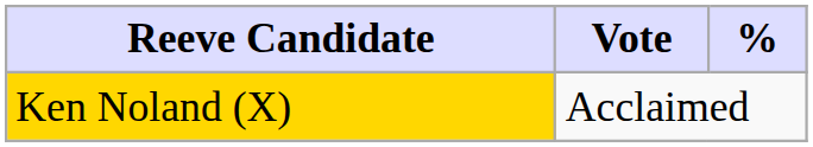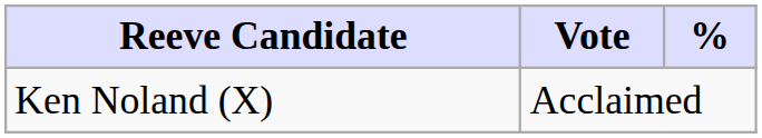Ken Noland (X) | Reeve Candidate: gold background -> no background
